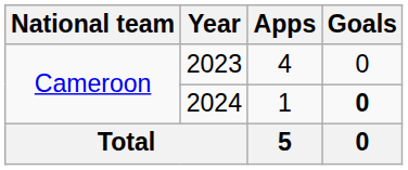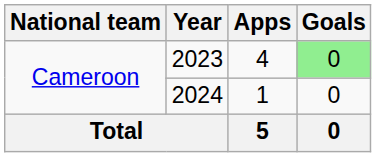2023 | Goals: no background -> lightgreen background
2024 | Goals: bold -> normal
